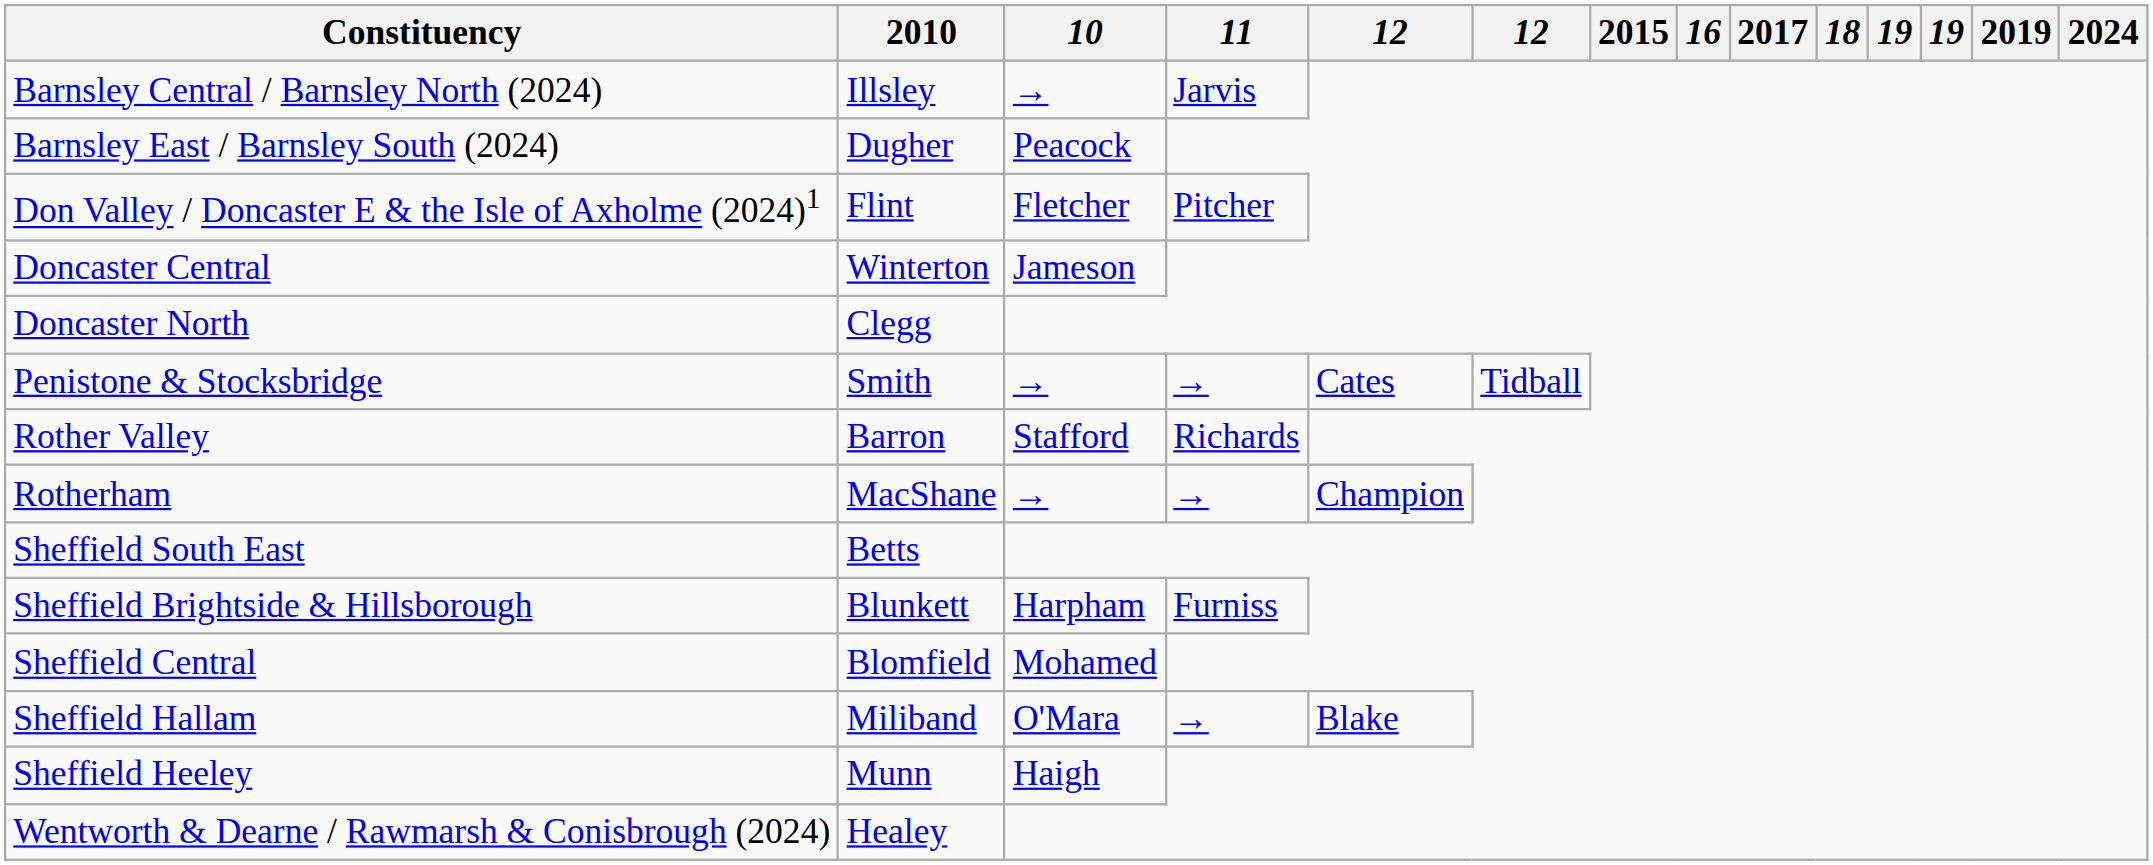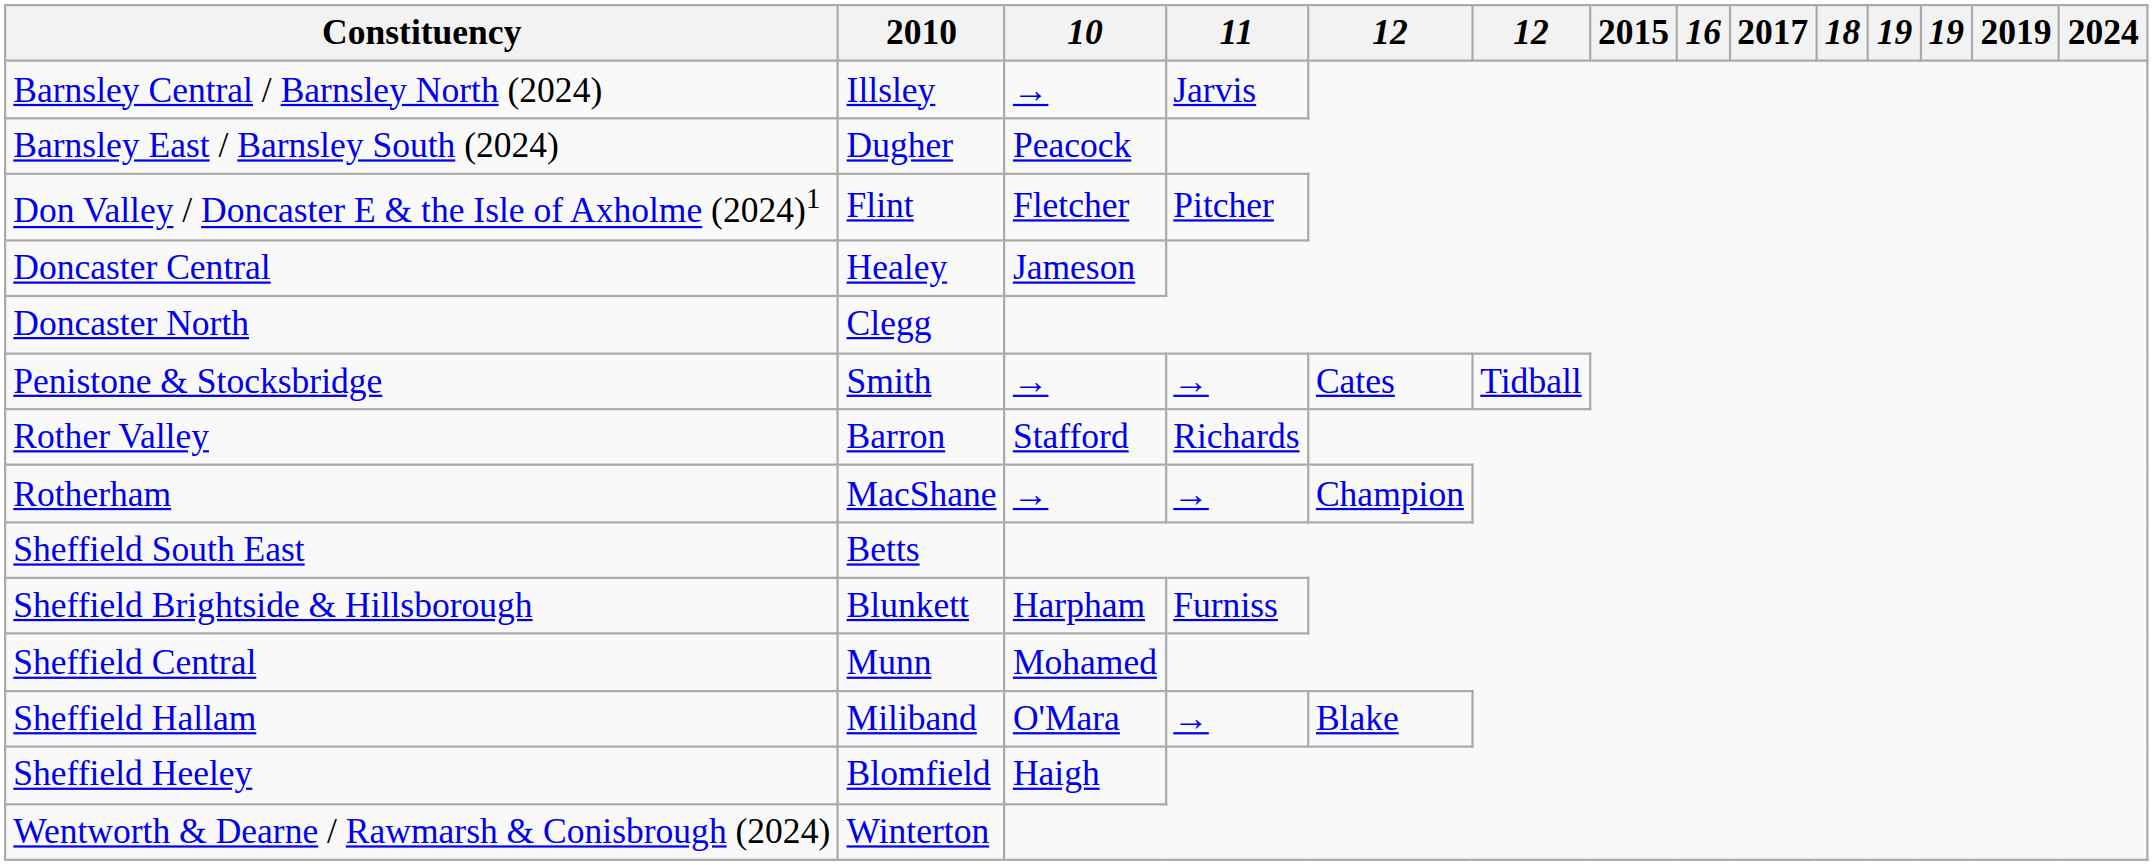Doncaster Central | 2010: Winterton -> Healey
Sheffield Central | 2010: Blomfield -> Munn
Sheffield Heeley | 2010: Munn -> Blomfield
Wentworth & Dearne / Rawmarsh & Conisbrough (2024) | 2010: Healey -> Winterton
